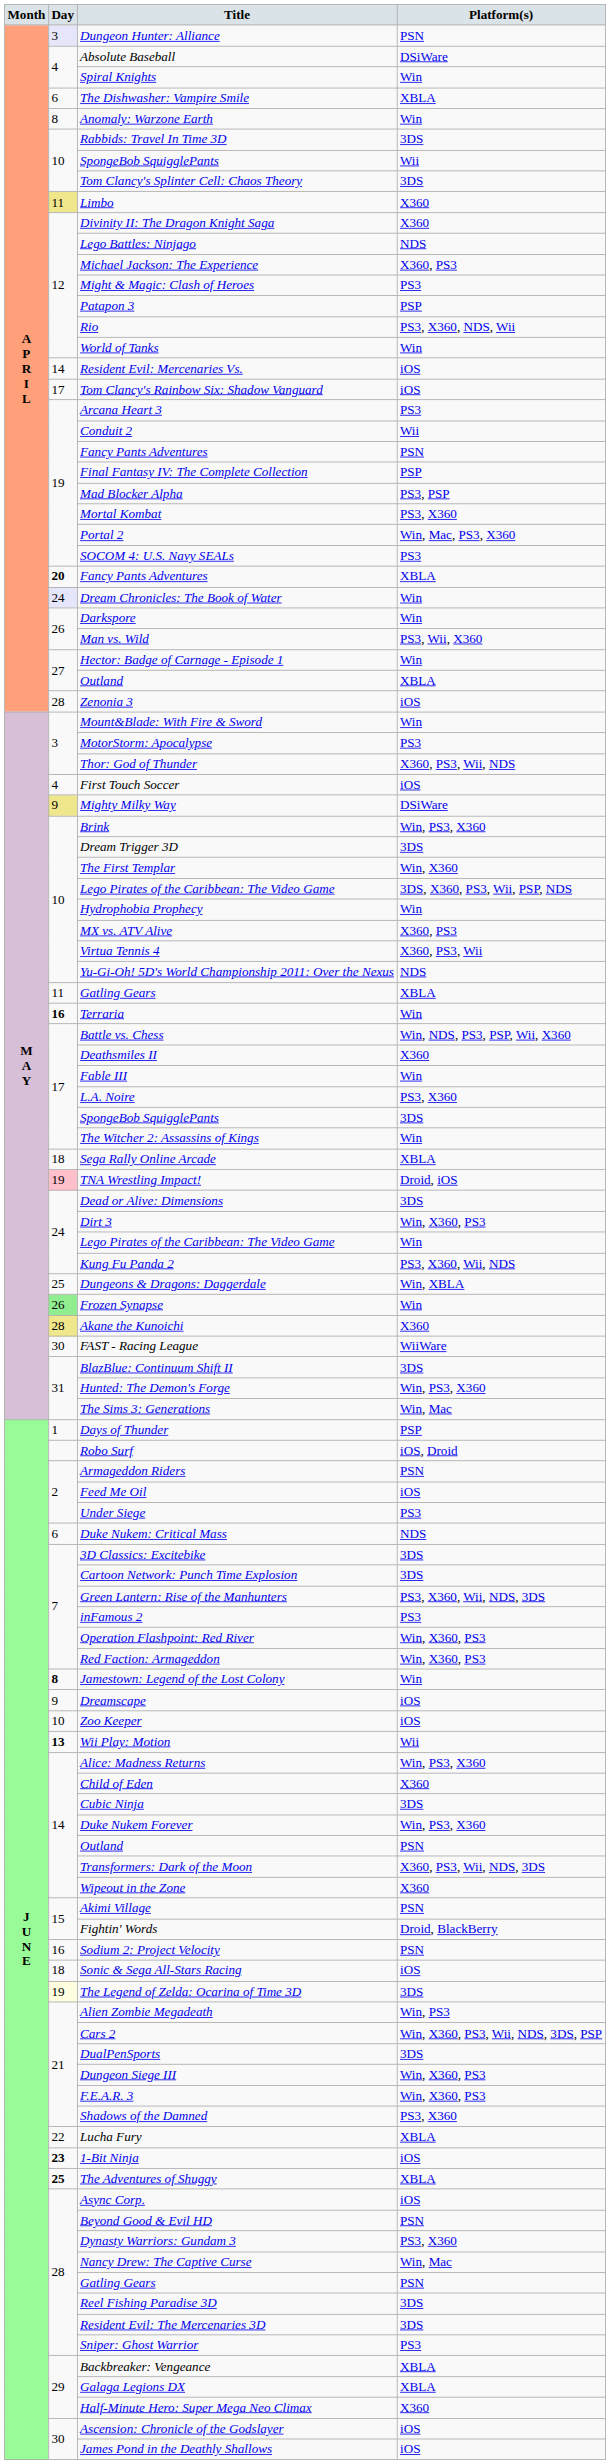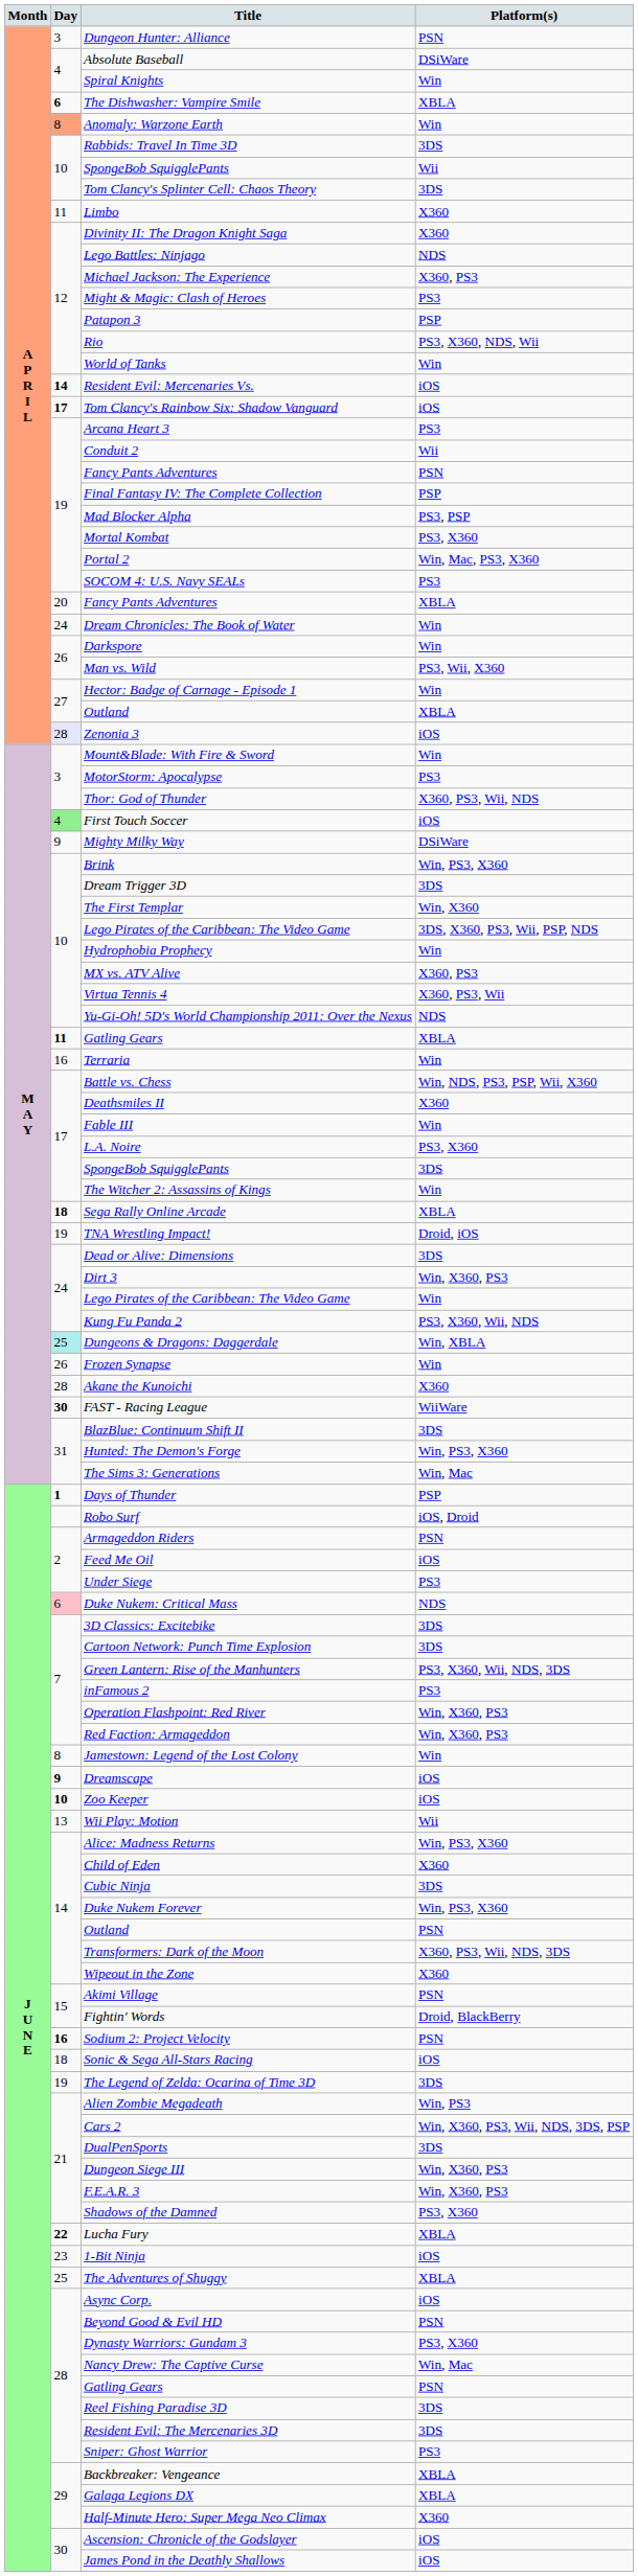Dungeon Hunter: Alliance | Day: lavender background -> no background
The Dishwasher: Vampire Smile | Day: normal -> bold
Anomaly: Warzone Earth | Day: no background -> lightsalmon background
Limbo | Day: khaki background -> no background
Resident Evil: Mercenaries Vs. | Day: normal -> bold
Tom Clancy's Rainbow Six: Shadow Vanguard | Day: normal -> bold
Fancy Pants Adventures / XBLA | Day: bold -> normal
Dream Chronicles: The Book of Water | Day: lavender background -> no background
Zenonia 3 | Day: no background -> lavender background
First Touch Soccer | Day: no background -> lightgreen background
Mighty Milky Way | Day: khaki background -> no background
Gatling Gears / XBLA | Day: normal -> bold
Terraria | Day: bold -> normal
Sega Rally Online Arcade | Day: normal -> bold
TNA Wrestling Impact! | Day: pink background -> no background
Dungeons & Dragons: Daggerdale | Day: no background -> paleturquoise background
Frozen Synapse | Day: lightgreen background -> no background
Akane the Kunoichi | Day: khaki background -> no background
FAST - Racing League | Day: normal -> bold
Days of Thunder | Day: normal -> bold
Duke Nukem: Critical Mass | Day: no background -> pink background
Jamestown: Legend of the Lost Colony | Day: bold -> normal
Dreamscape | Day: normal -> bold
Zoo Keeper | Day: normal -> bold
Wii Play: Motion | Day: bold -> normal
Sodium 2: Project Velocity | Day: normal -> bold
The Legend of Zelda: Ocarina of Time 3D | Day: lightyellow background -> no background
Lucha Fury | Day: normal -> bold
1-Bit Ninja | Day: bold -> normal
The Adventures of Shuggy | Day: bold -> normal
